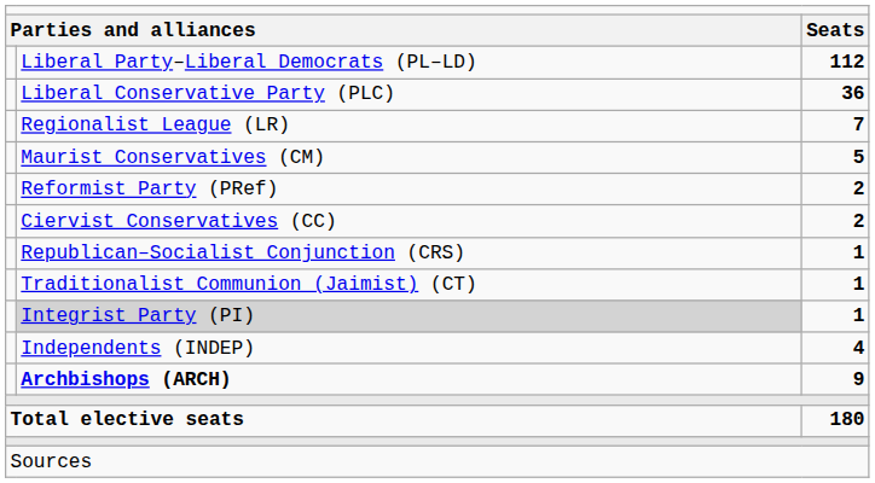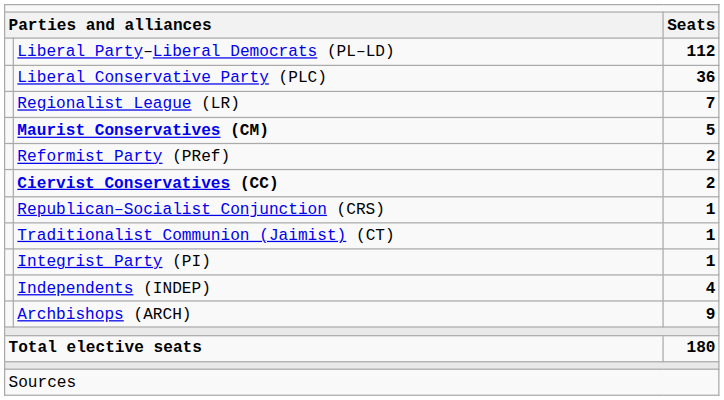Maurist Conservatives (CM) | column 2: normal -> bold
Ciervist Conservatives (CC) | column 2: normal -> bold
Integrist Party (PI) | column 2: lightgrey background -> no background
Archbishops (ARCH) | column 2: bold -> normal
